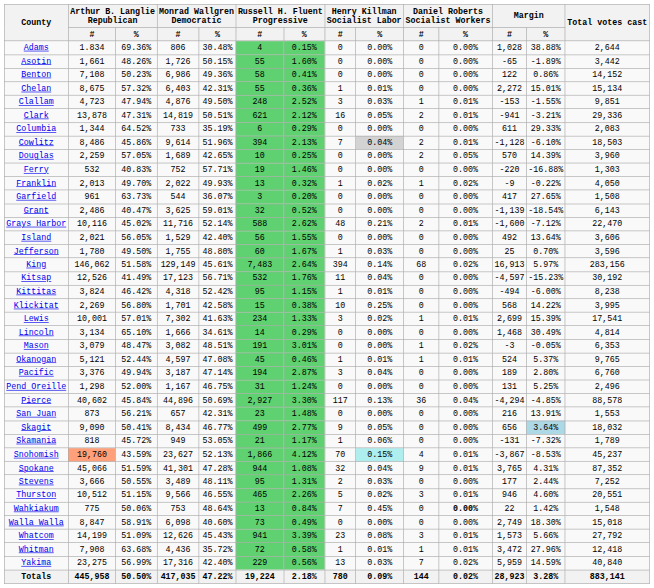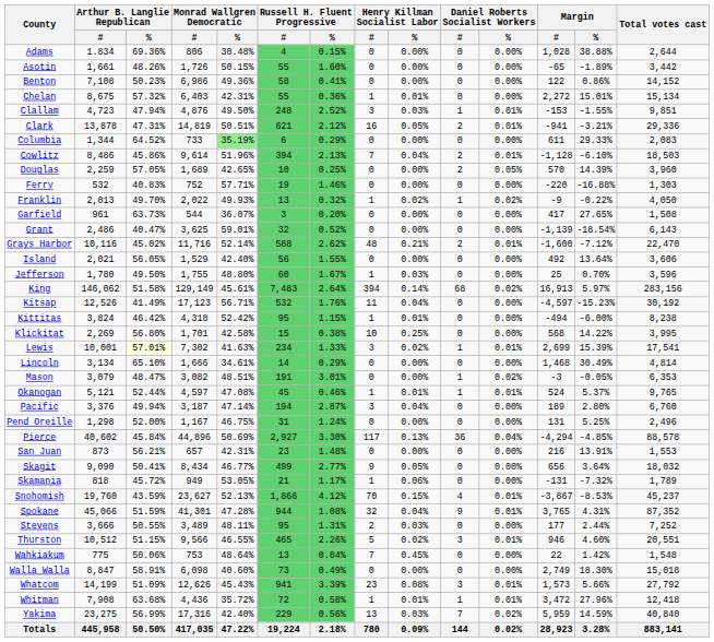Columbia | Monrad Wallgren Democratic / %: no background -> lightgreen background
Cowlitz | Henry Killman Socialist Labor / %: lightgrey background -> no background
Lewis | Arthur B. Langlie Republican / %: no background -> lightyellow background
Skagit | Margin / %: lightblue background -> no background
Snohomish | Arthur B. Langlie Republican / #: lightsalmon background -> no background
Snohomish | Henry Killman Socialist Labor / %: paleturquoise background -> no background
Wahkiakum | Daniel Roberts Socialist Workers / %: bold -> normal
